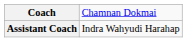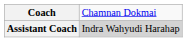Assistant Coach | column 2: no background -> lightgrey background
